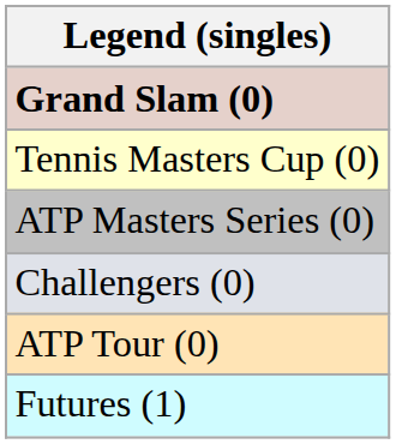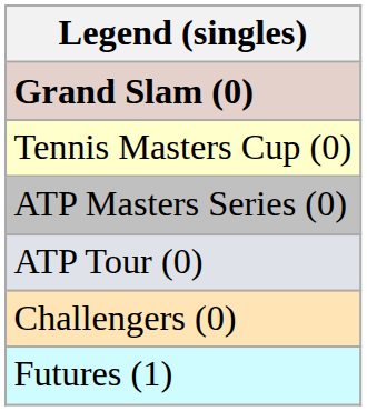row 5 | column 1: Challengers (0) -> ATP Tour (0)
row 6 | column 1: ATP Tour (0) -> Challengers (0)
